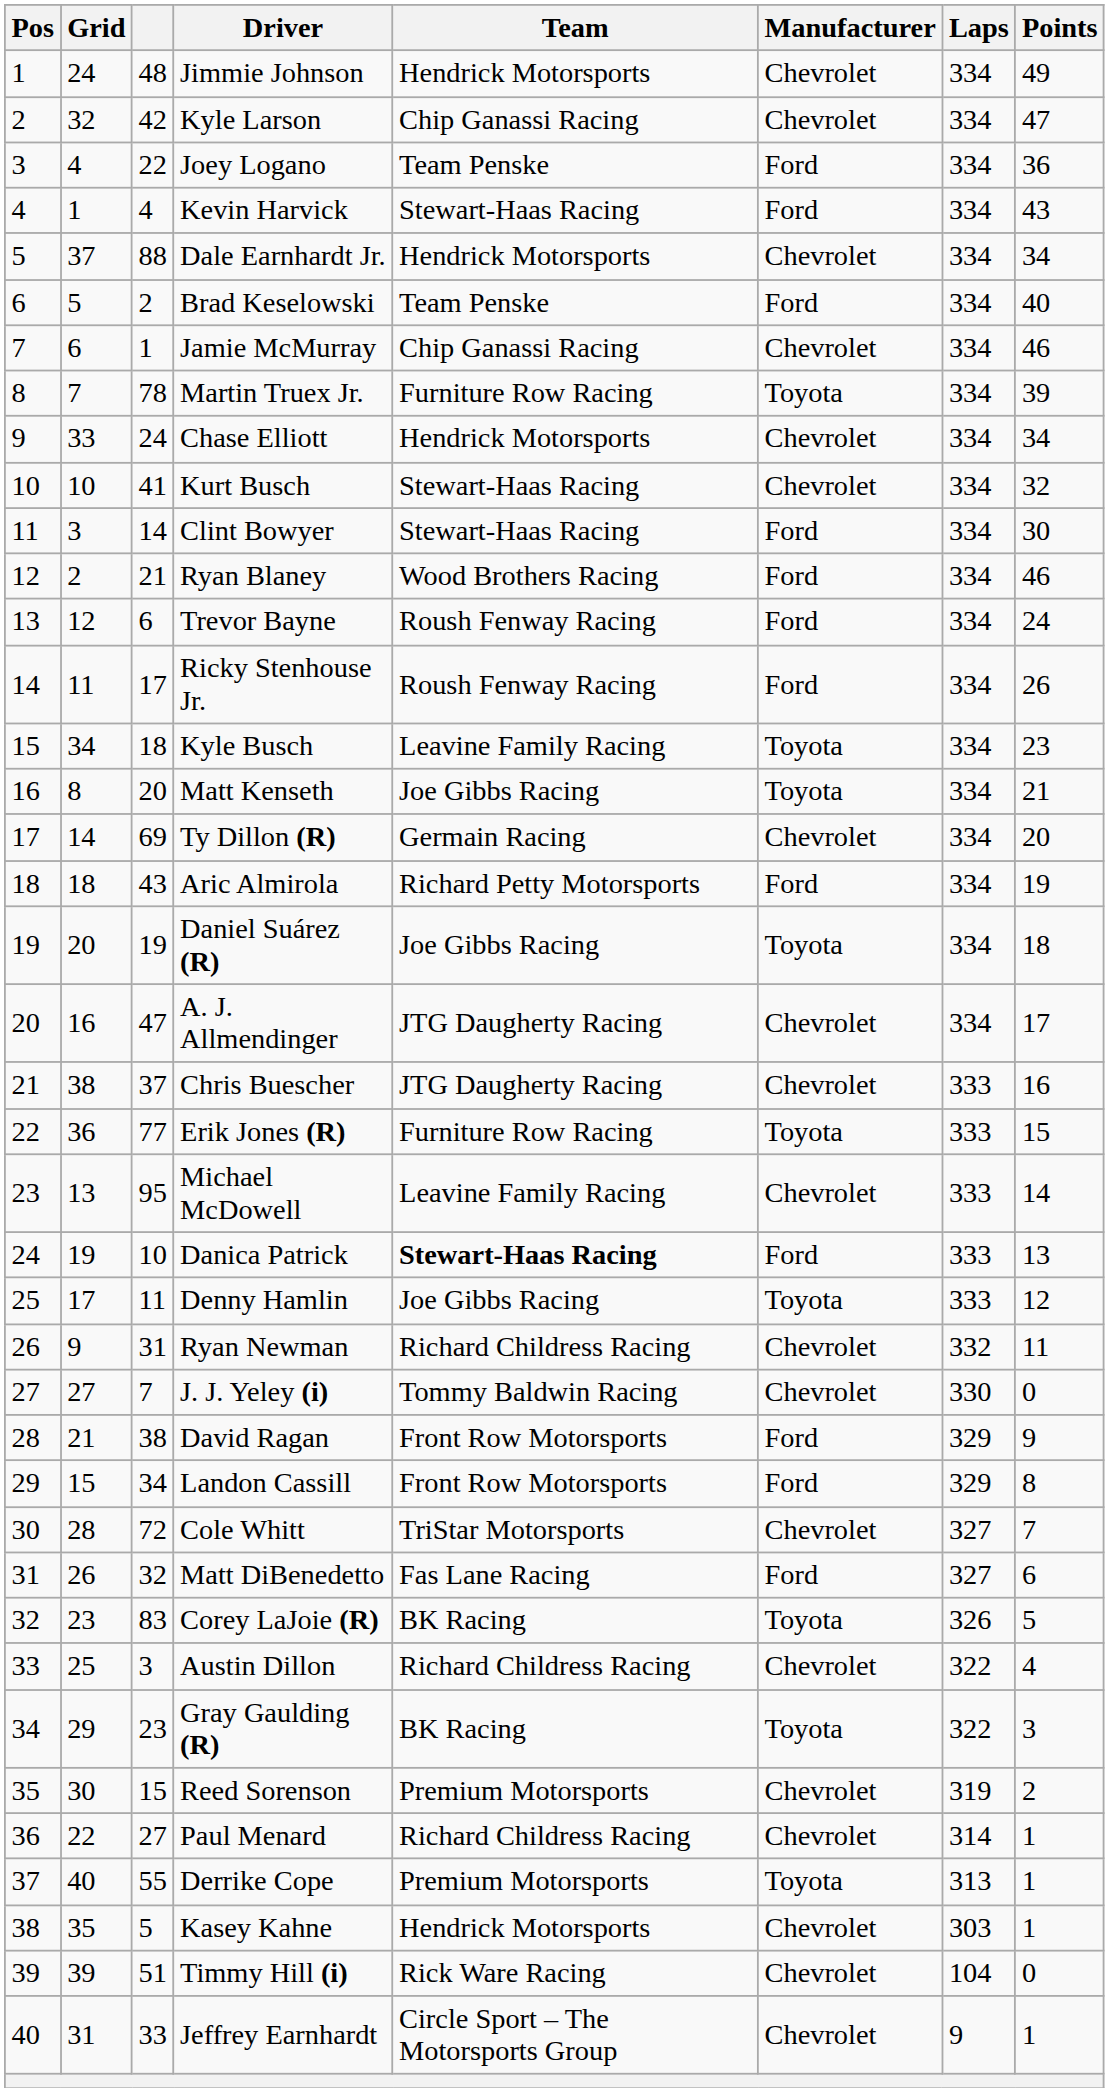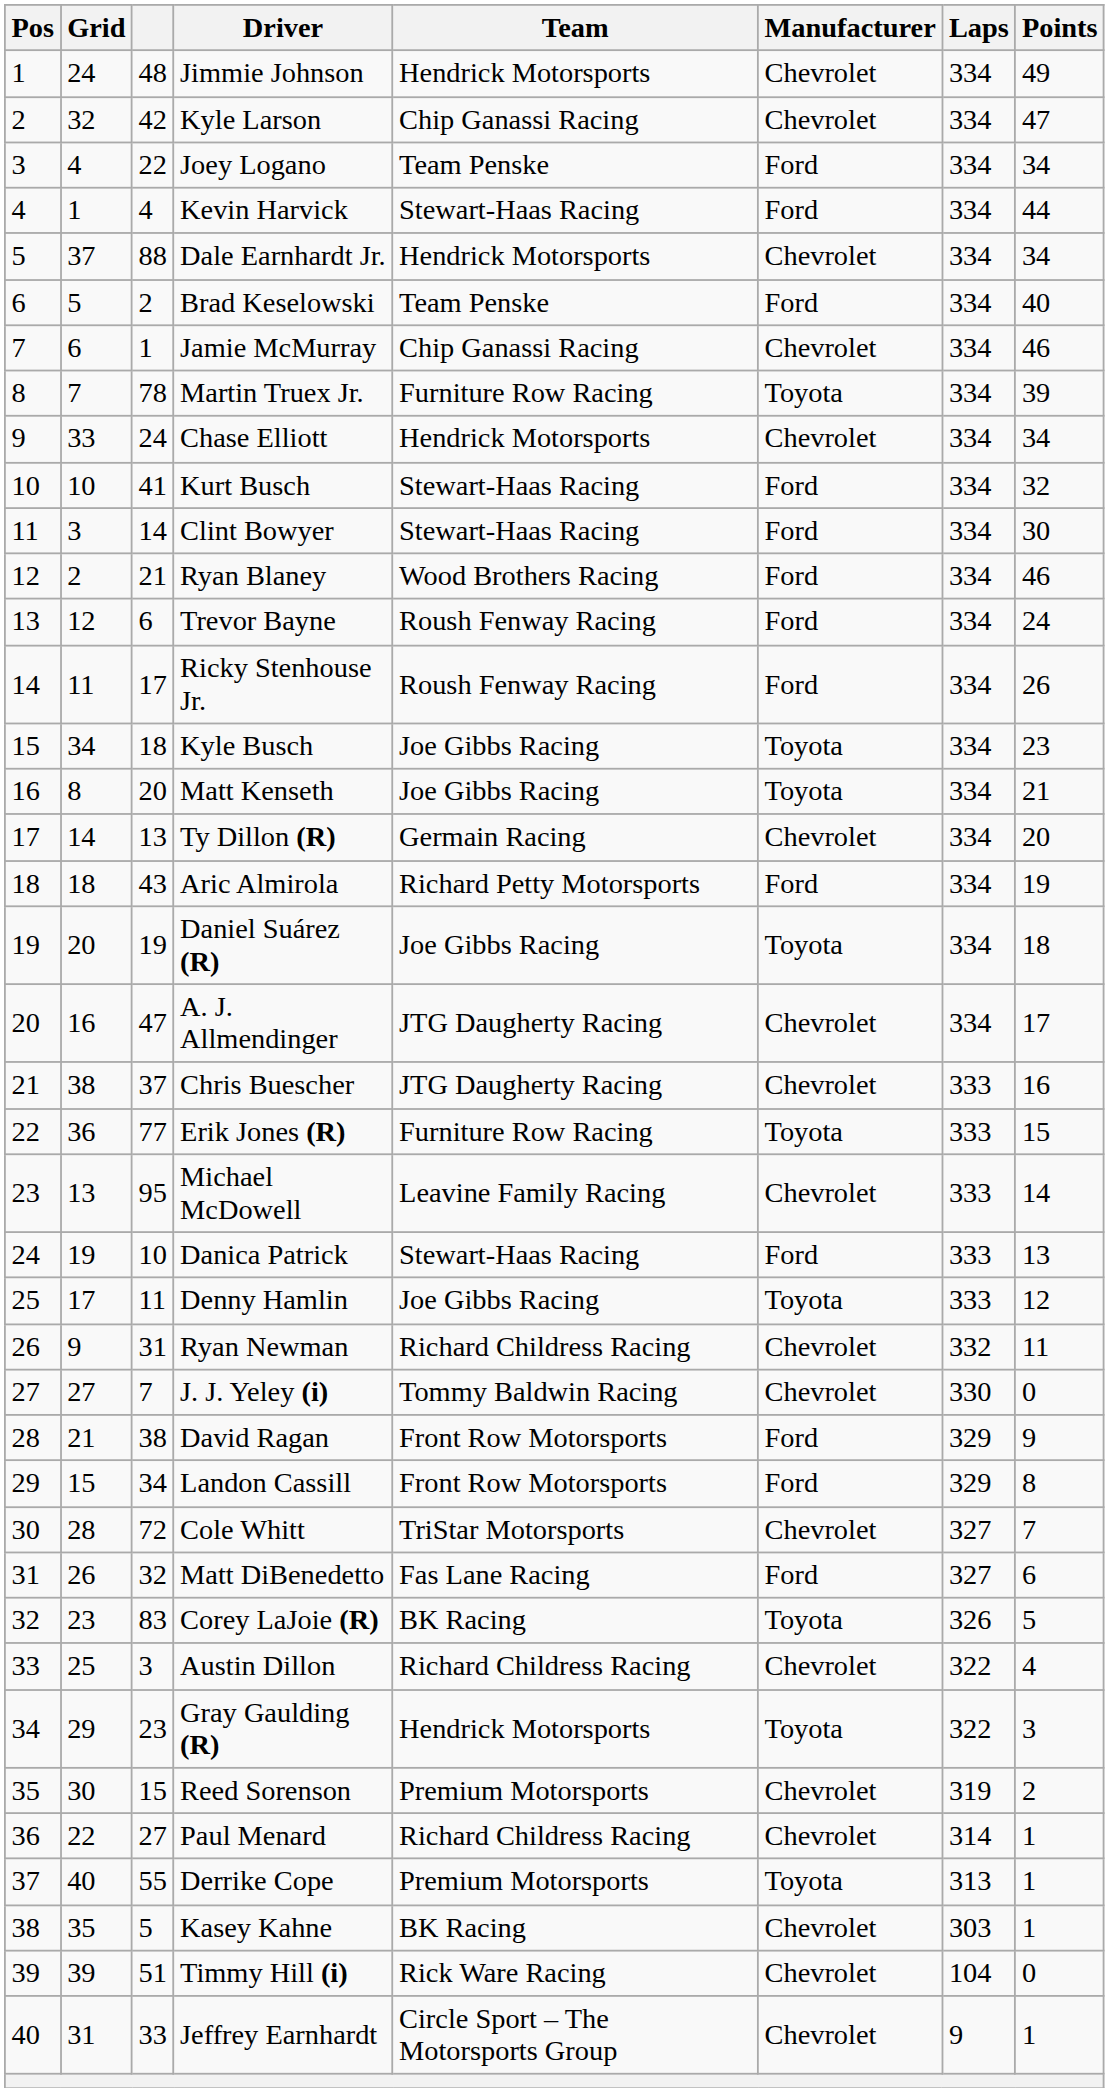Joey Logano | Points: 36 -> 34
Kevin Harvick | Points: 43 -> 44
Kurt Busch | Manufacturer: Chevrolet -> Ford
Kyle Busch | Team: Leavine Family Racing -> Joe Gibbs Racing
Ty Dillon (R) | column 3: 69 -> 13
Danica Patrick | Team: bold -> normal
Gray Gaulding (R) | Team: BK Racing -> Hendrick Motorsports
Kasey Kahne | Team: Hendrick Motorsports -> BK Racing
